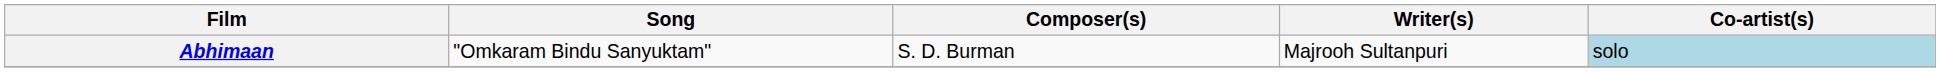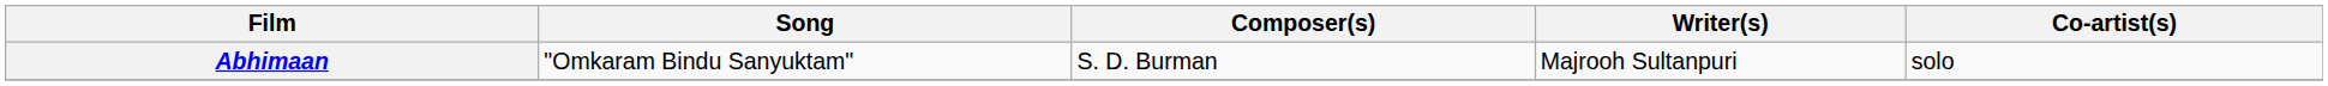Abhimaan | Co-artist(s): lightblue background -> no background
